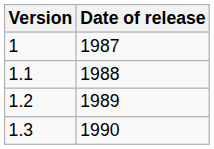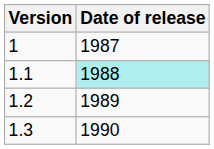1.1 | Date of release: no background -> paleturquoise background
